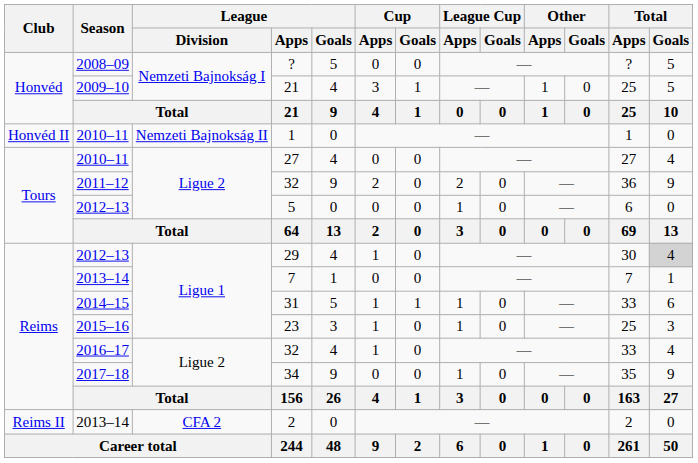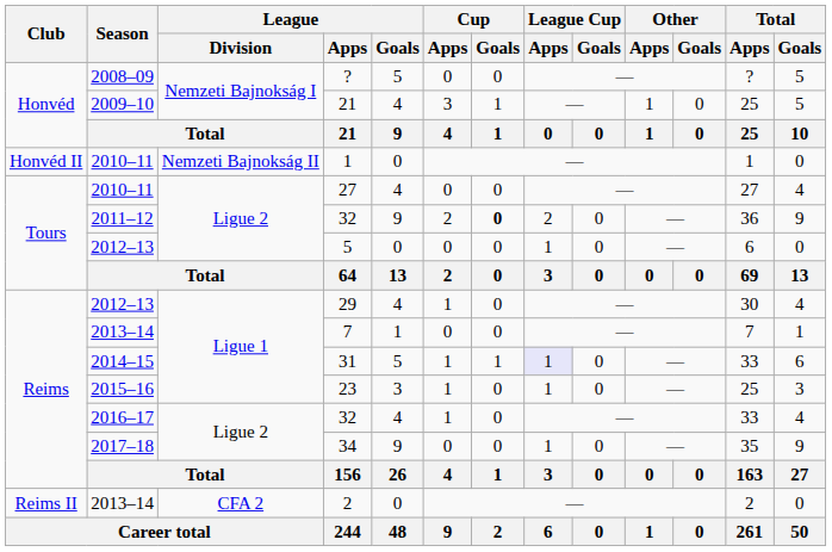2011–12 / 32 | Cup / Goals: normal -> bold
29 | Total / Goals: lightgrey background -> no background
31 | League Cup / Apps: no background -> lavender background
